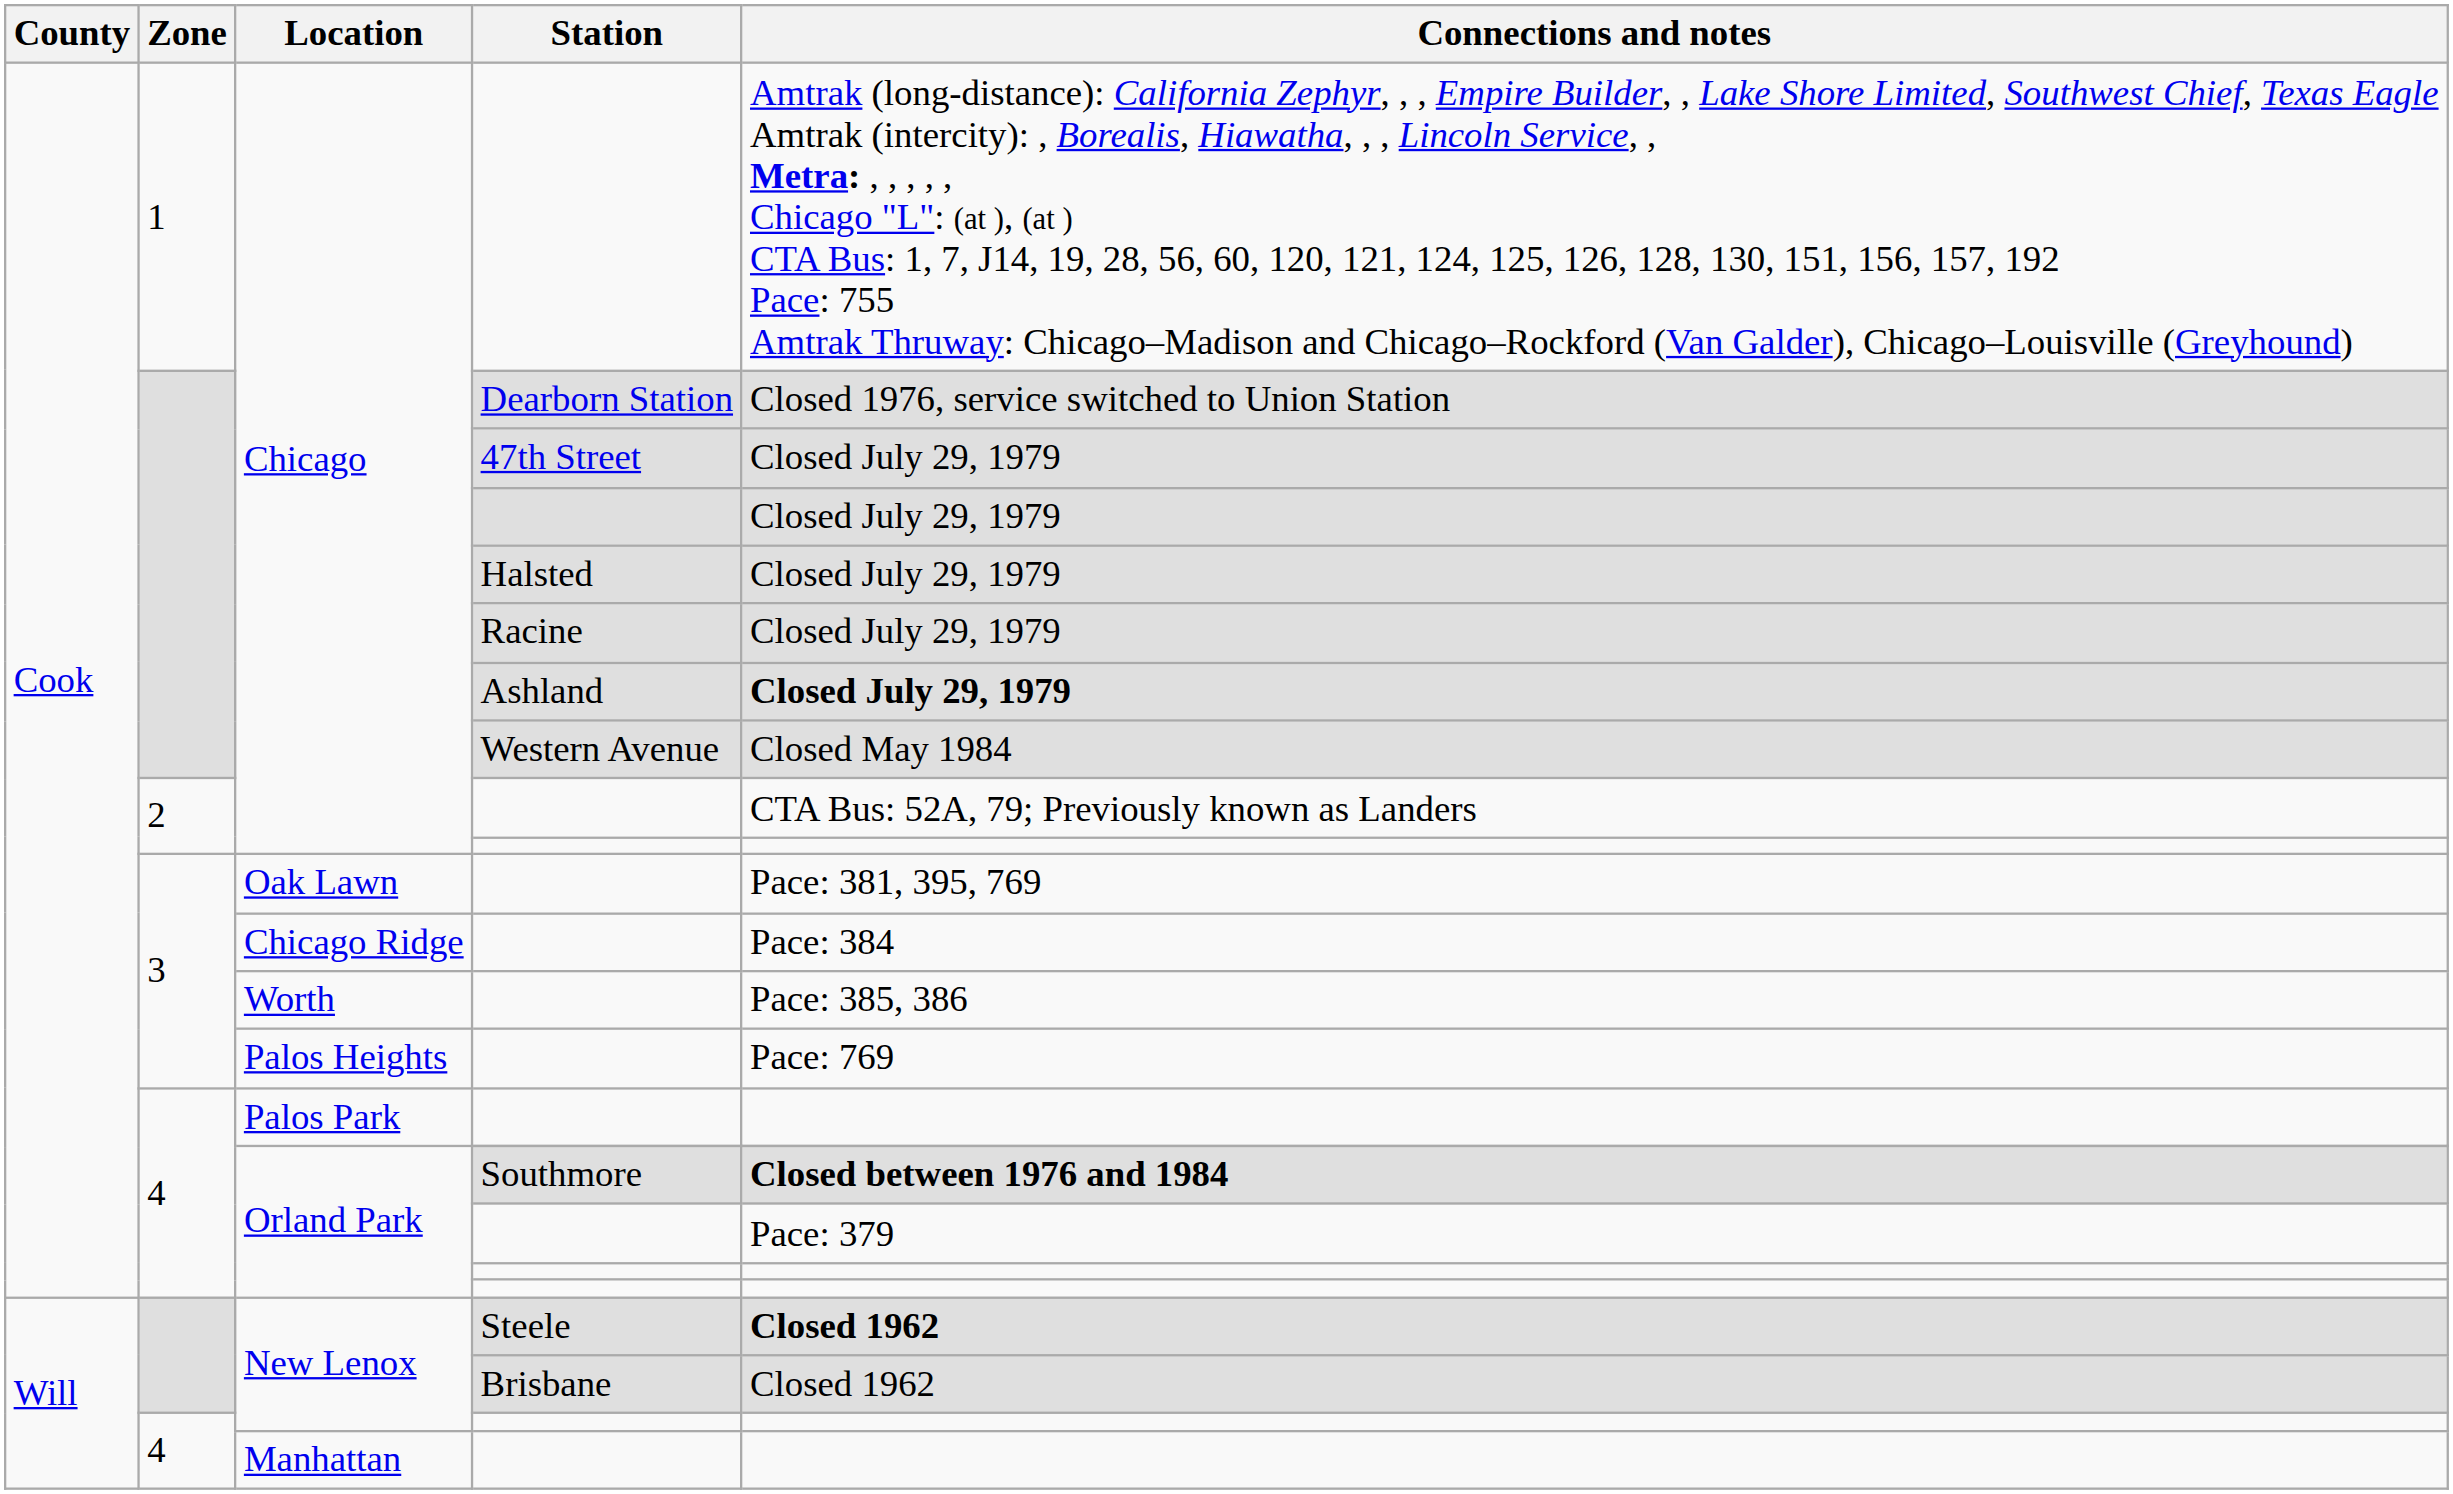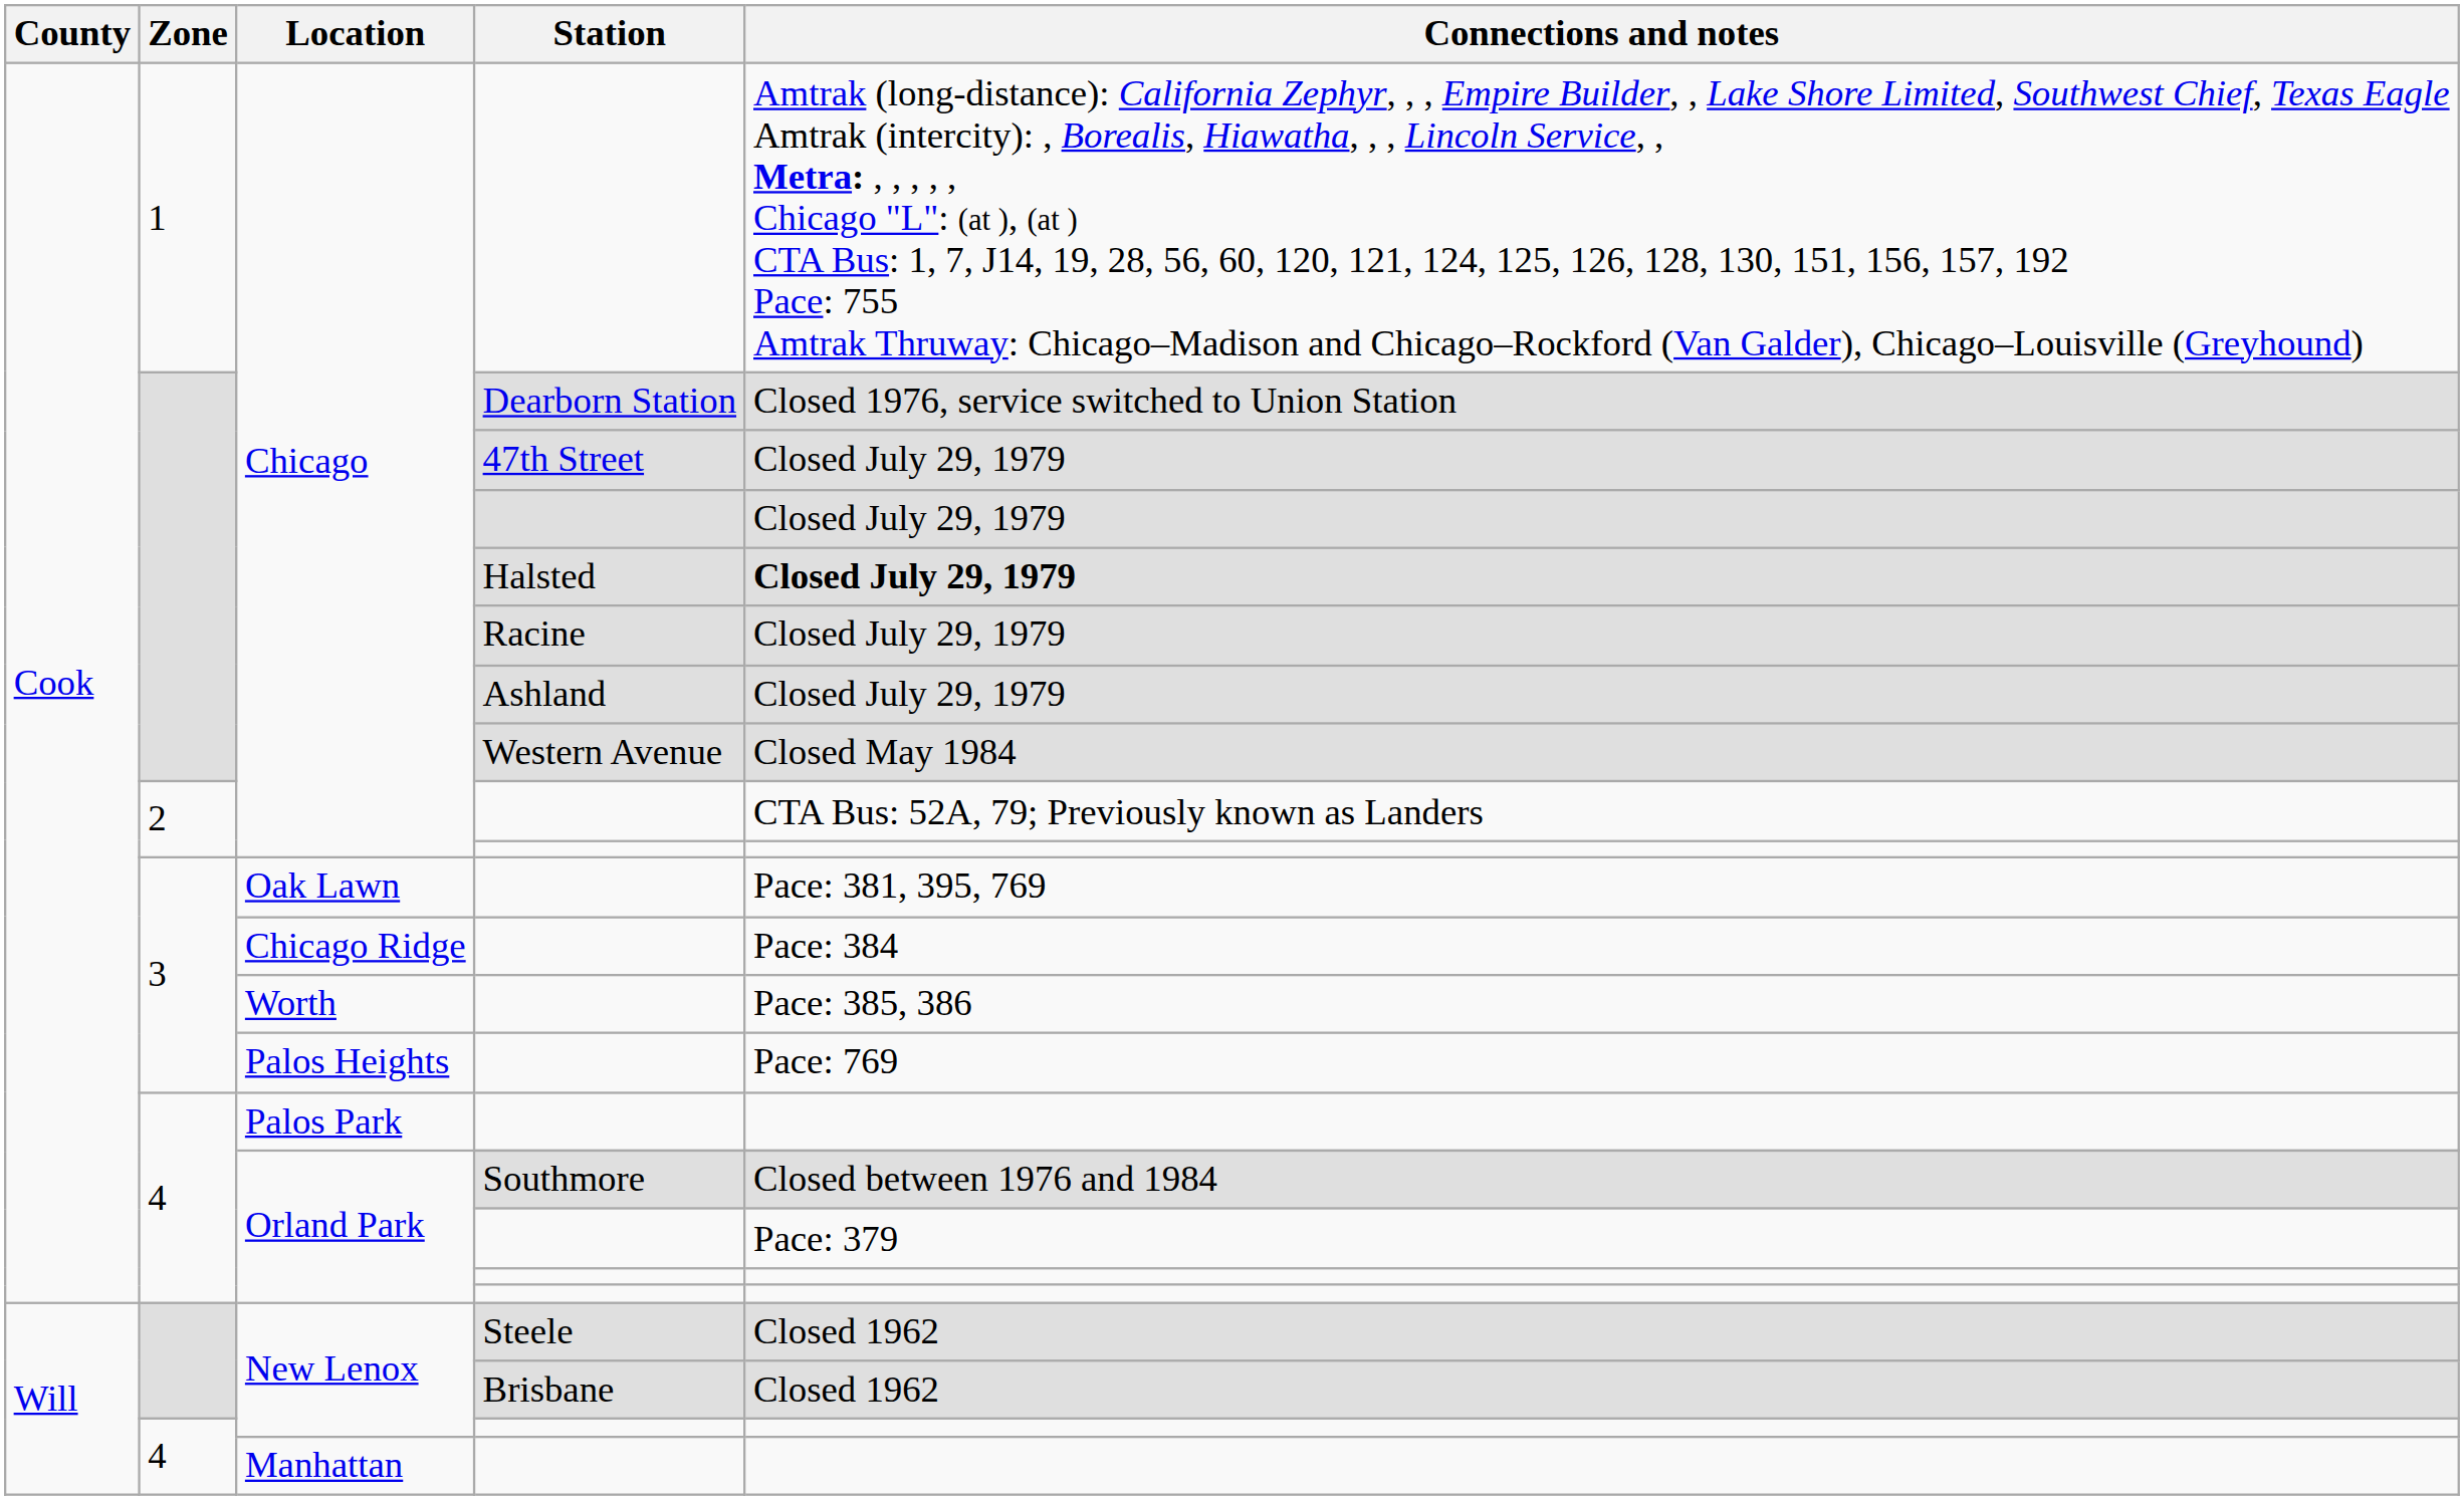Halsted | Connections and notes: normal -> bold
Ashland | Connections and notes: bold -> normal
Southmore | Connections and notes: bold -> normal
Steele | Connections and notes: bold -> normal
